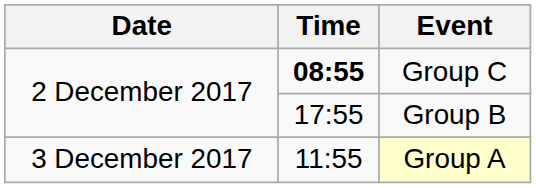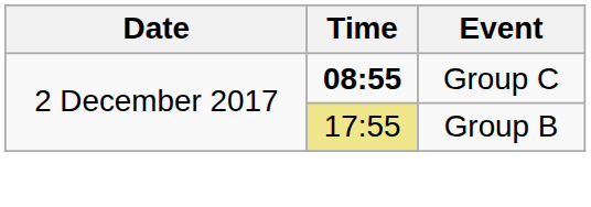Group B | Time: no background -> khaki background
- row: 3 December 2017 | 11:55 | Group A
